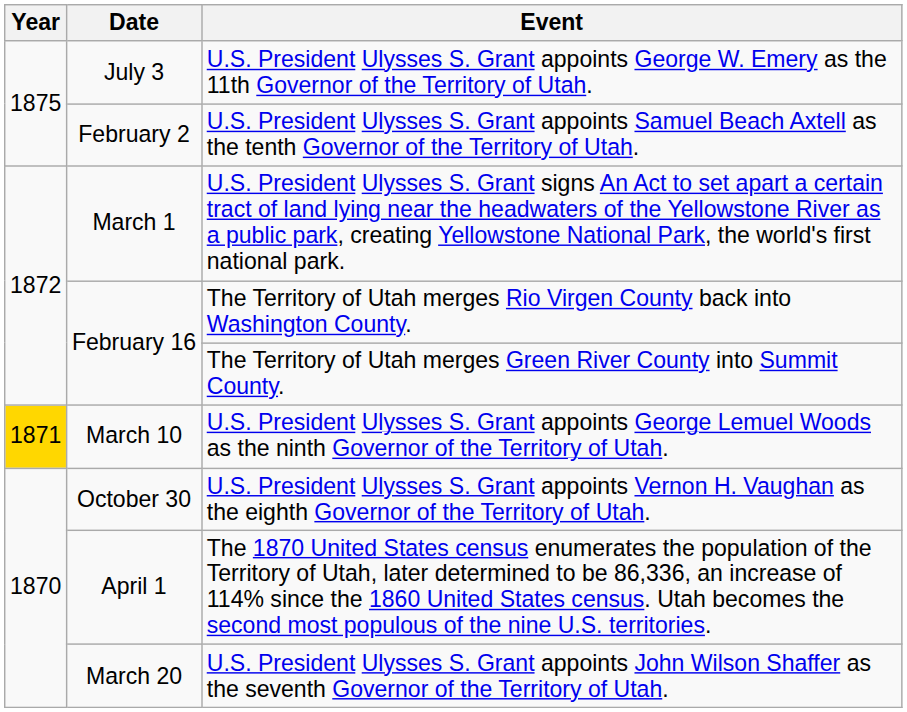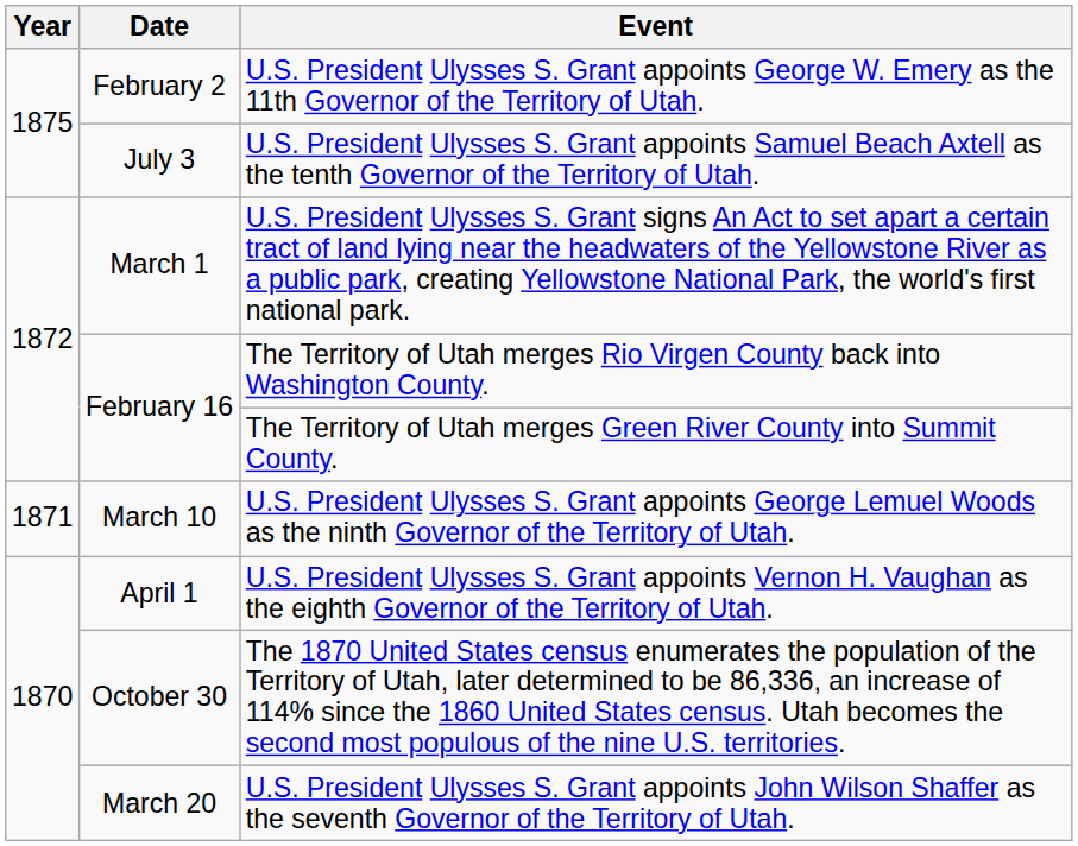row 2 | Date: July 3 -> February 2
row 3 | Date: February 2 -> July 3
row 7 | Year: gold background -> no background
row 8 | Date: October 30 -> April 1
row 9 | Date: April 1 -> October 30
